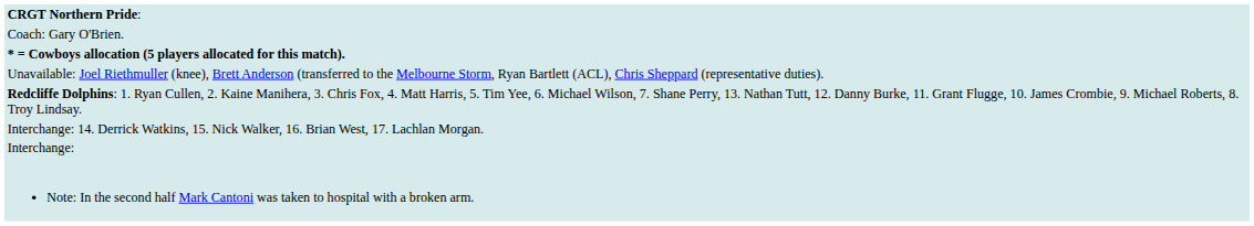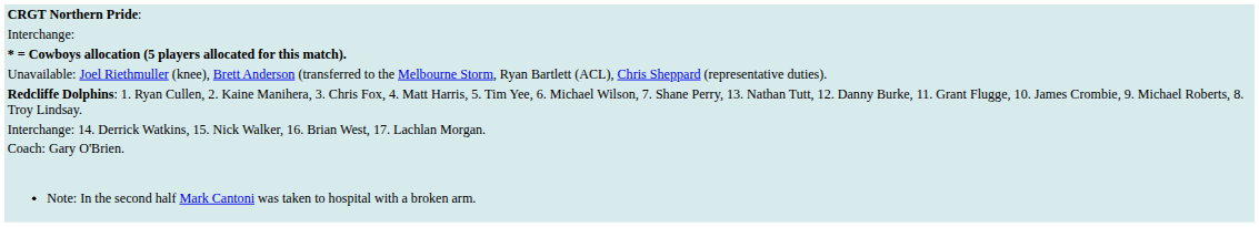row 2 | column 1: Coach: Gary O'Brien. -> Interchange:
row 7 | column 1: Interchange: -> Coach: Gary O'Brien.
